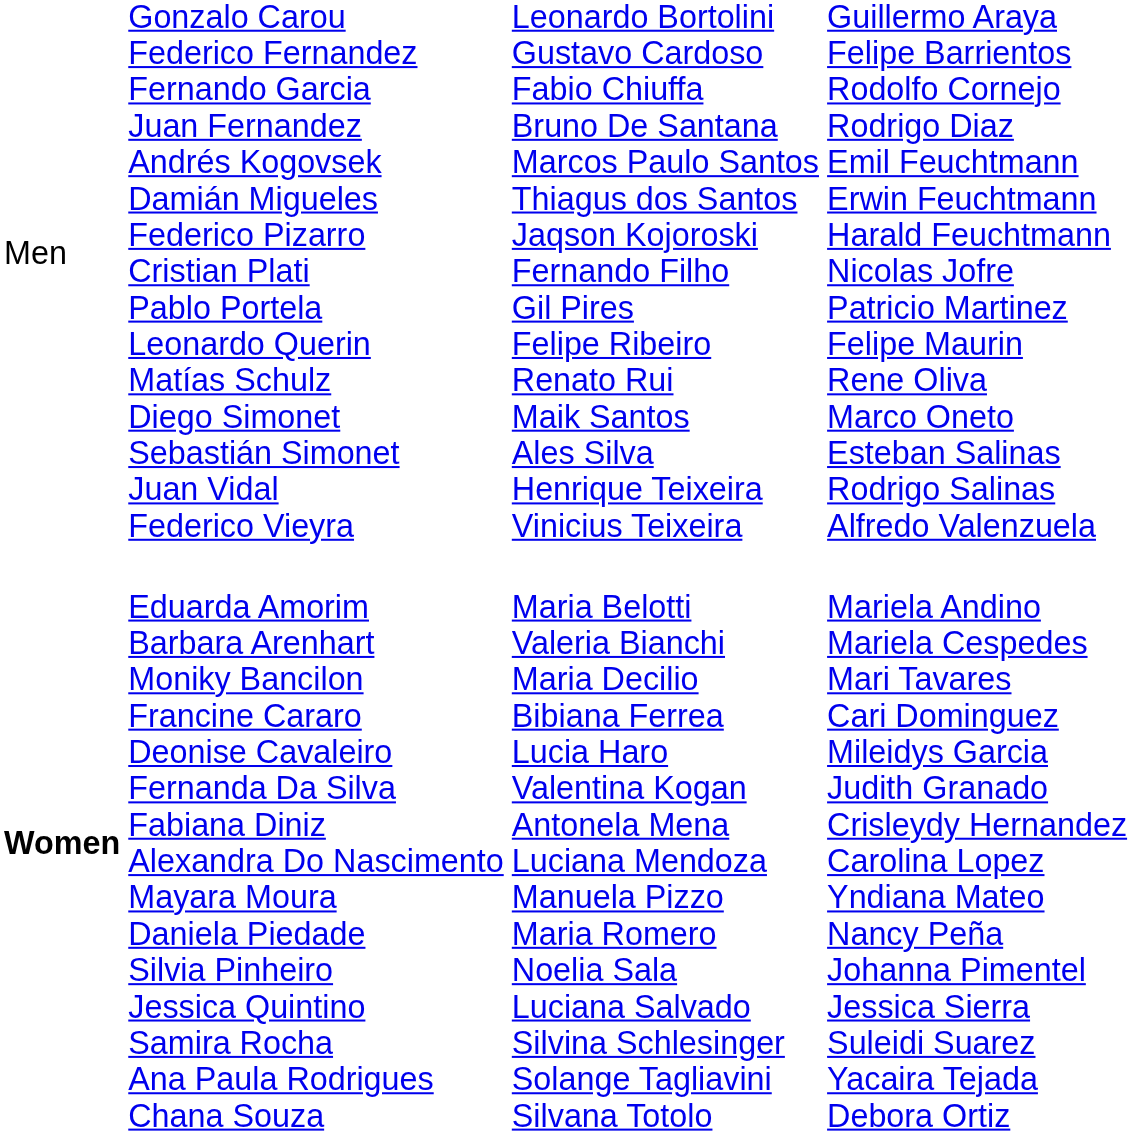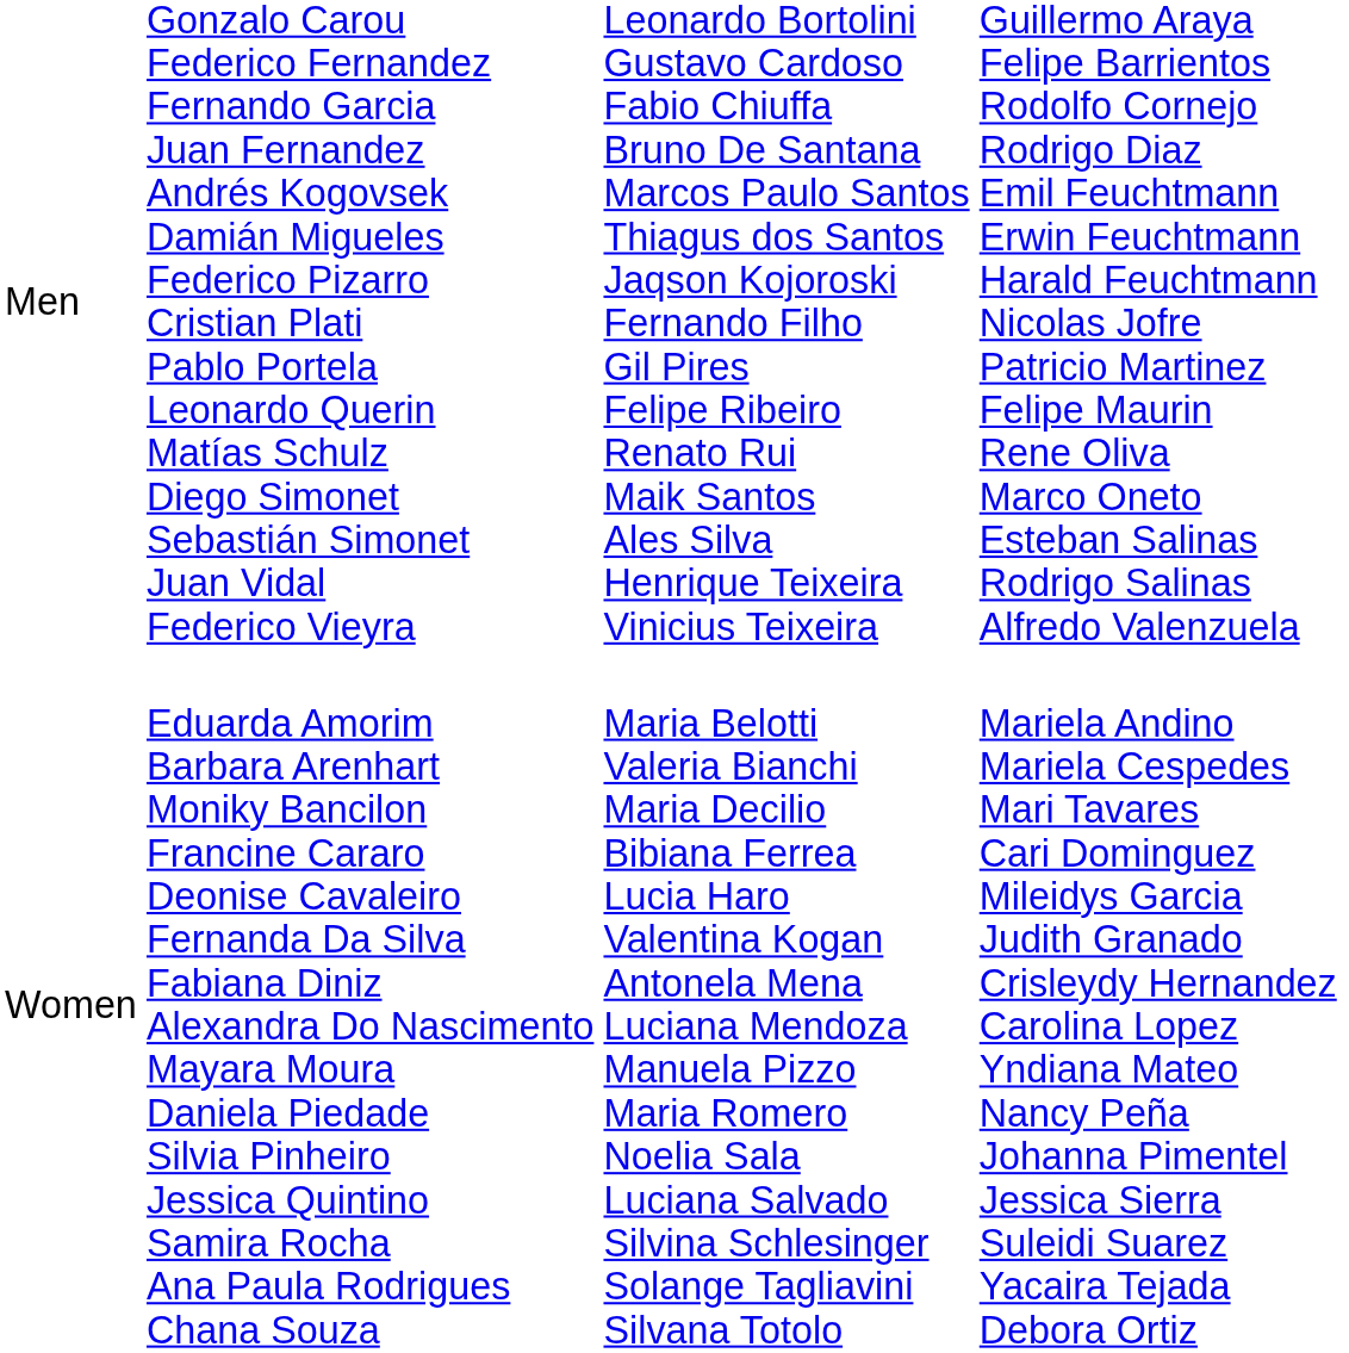Women | column 1: bold -> normal
